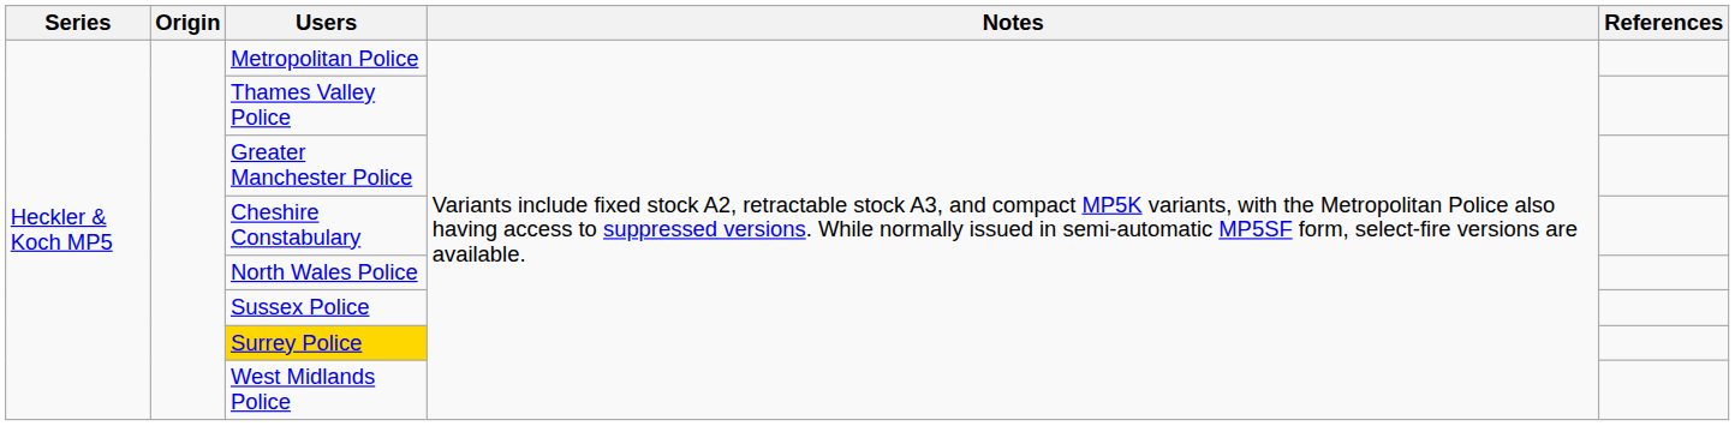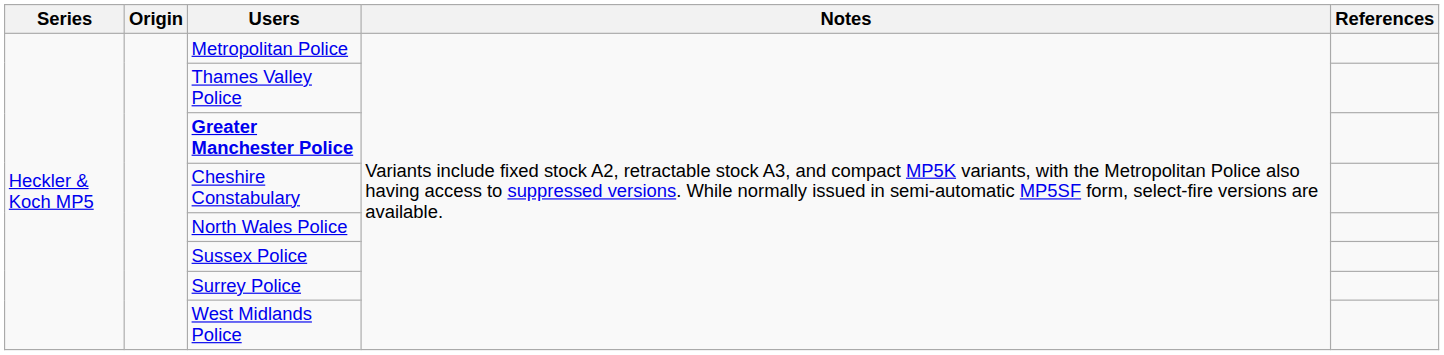Greater Manchester Police | Users: normal -> bold
Surrey Police | Users: gold background -> no background
